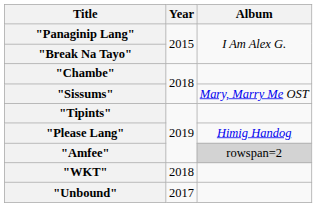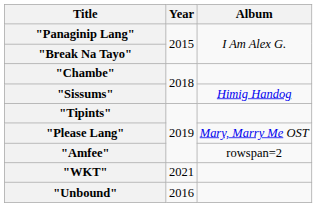"Sissums" | Album: Mary, Marry Me OST -> Himig Handog
"Please Lang" | Album: Himig Handog -> Mary, Marry Me OST
"Amfee" | Album: lightgrey background -> no background
"WKT" | Year: 2018 -> 2021
"Unbound" | Year: 2017 -> 2016
